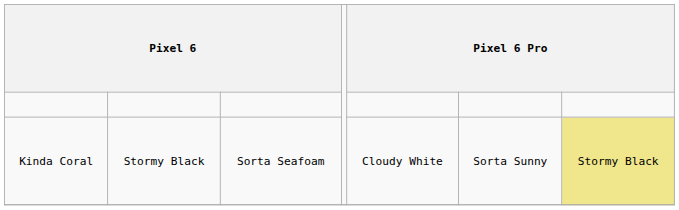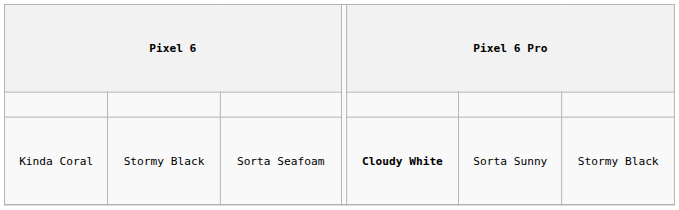Kinda Coral | column 5: normal -> bold
Kinda Coral | column 7: khaki background -> no background
